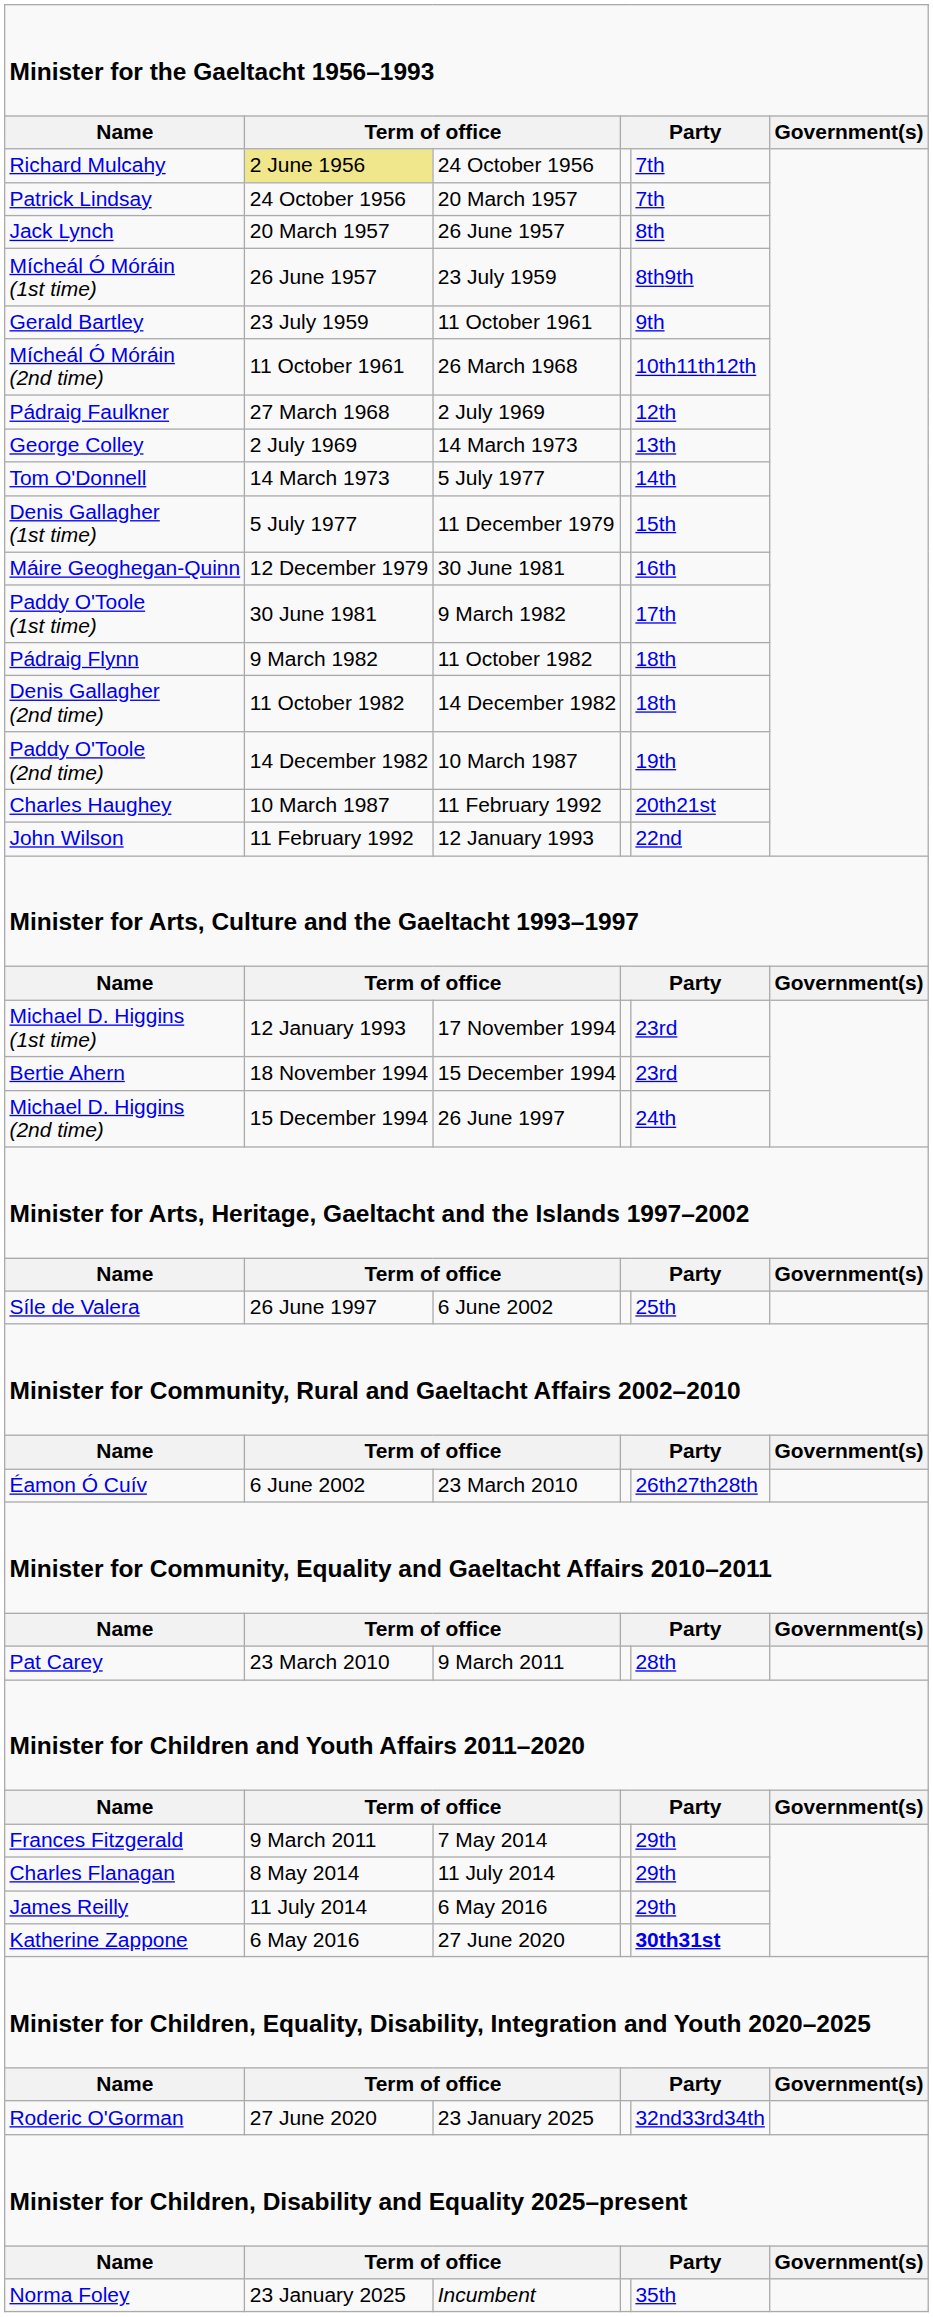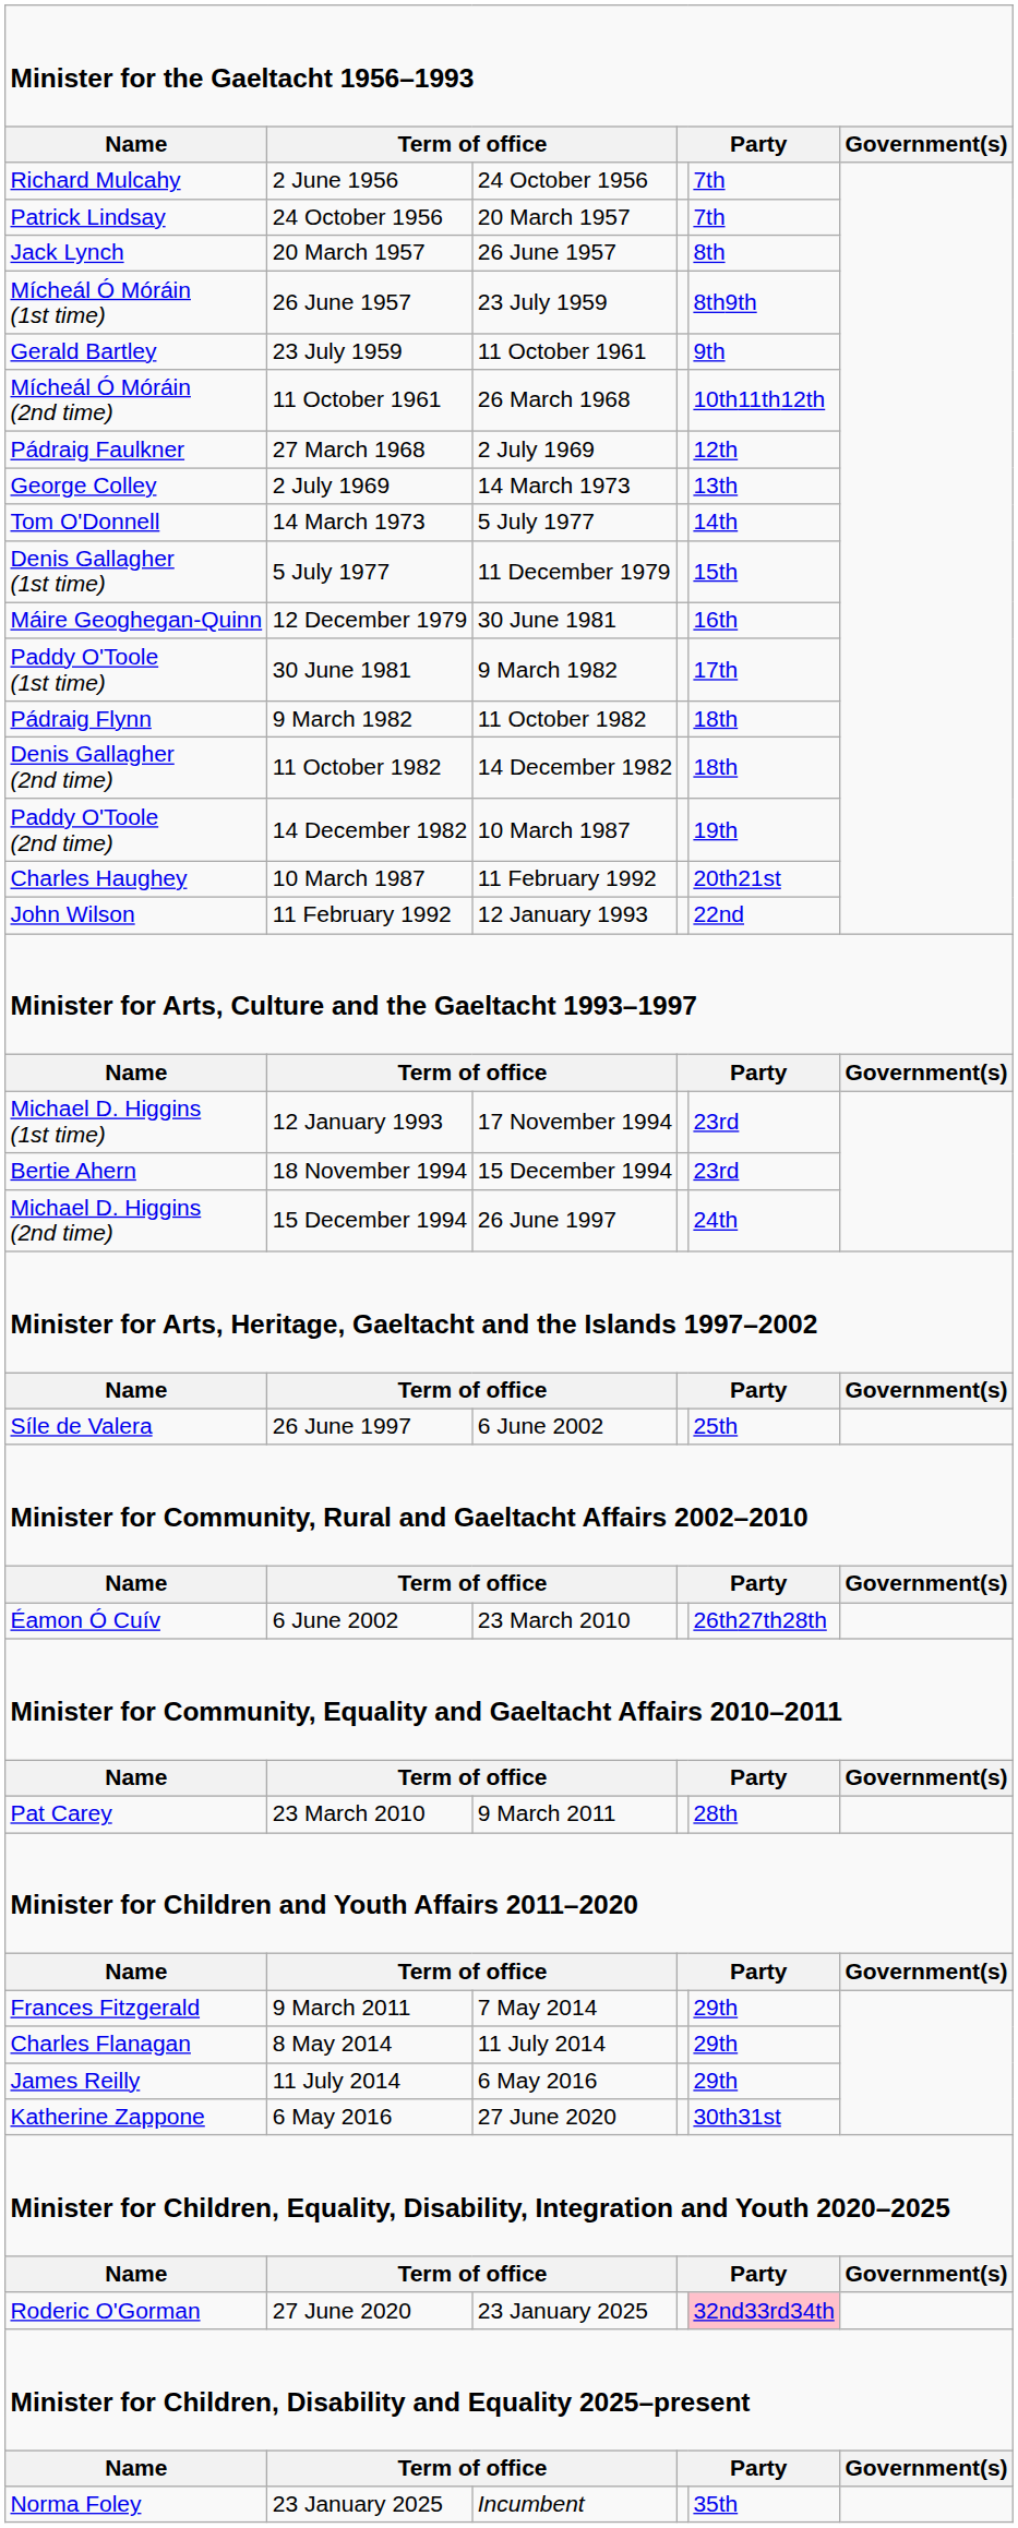Richard Mulcahy | column 2: khaki background -> no background
Katherine Zappone | column 5: bold -> normal
Roderic O'Gorman | column 5: no background -> pink background
